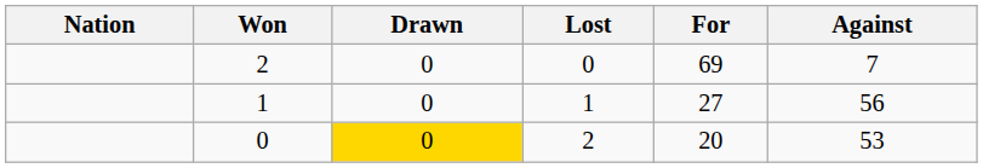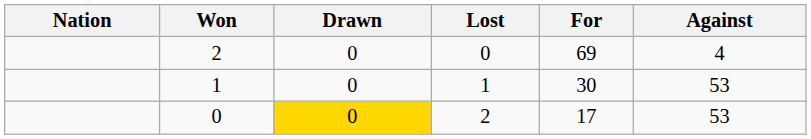row 2 | Against: 7 -> 4
row 3 | For: 27 -> 30
row 3 | Against: 56 -> 53
row 4 | For: 20 -> 17
